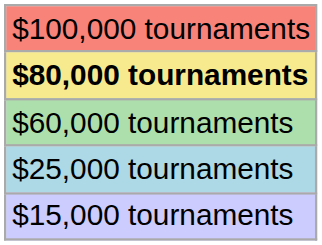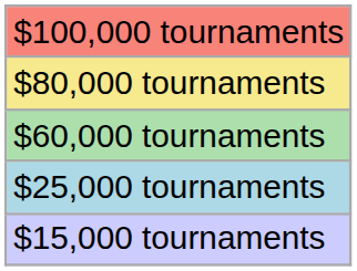row 2 | column 1: bold -> normal
